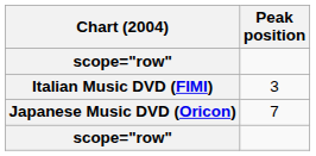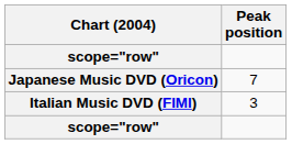rows swapped: Italian Music DVD (FIMI) <-> Japanese Music DVD (Oricon)
